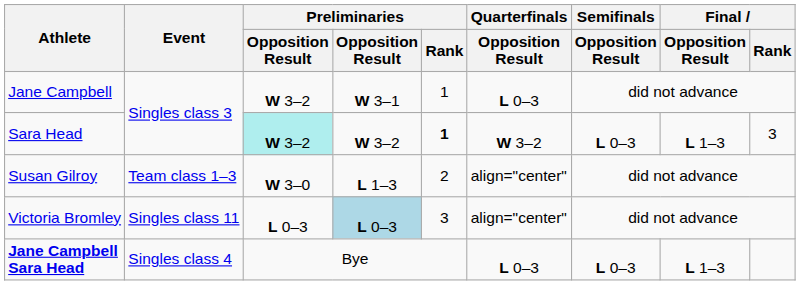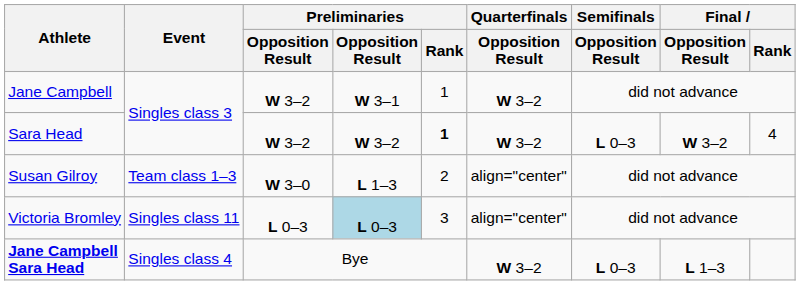Jane Campbell | Quarterfinals / Opposition Result: L 0–3 -> W 3–2
Sara Head | column 3: paleturquoise background -> no background
Sara Head | Final / Opposition Result: L 1–3 -> W 3–2
Sara Head | Final / Rank: 3 -> 4
Jane Campbell Sara Head | Quarterfinals / Opposition Result: L 0–3 -> W 3–2
